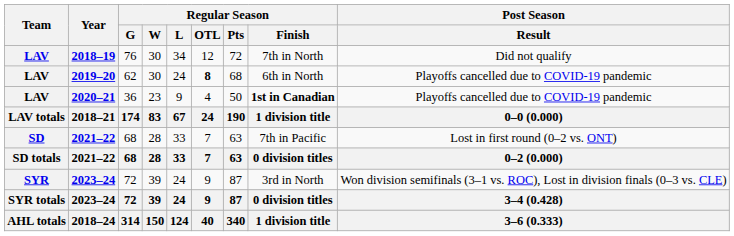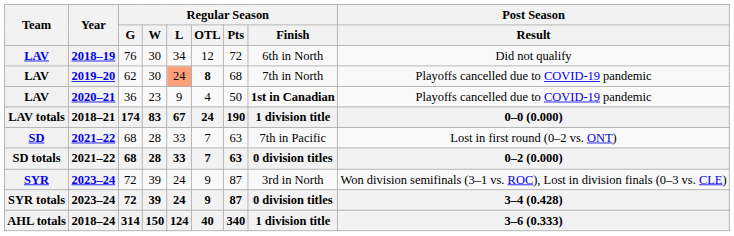2018–19 | Regular Season / Finish: 7th in North -> 6th in North
2019–20 | Regular Season / L: no background -> lightsalmon background
2019–20 | Regular Season / Finish: 6th in North -> 7th in North
